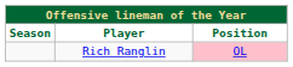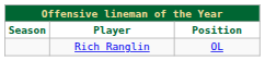Rich Ranglin | Position: pink background -> no background
